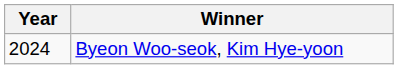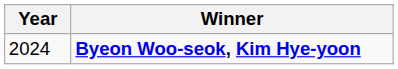Byeon Woo-seok, Kim Hye-yoon | Winner: normal -> bold
